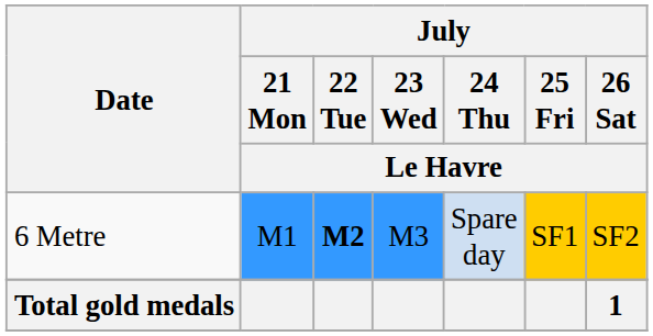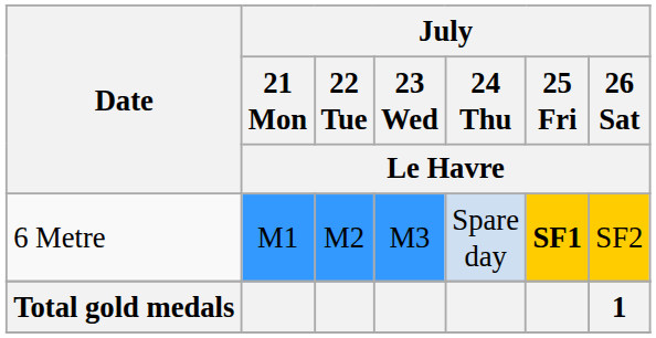6 Metre | July / 22 Tue / Le Havre: bold -> normal
6 Metre | July / 25 Fri / Le Havre: normal -> bold
